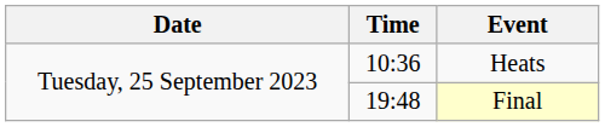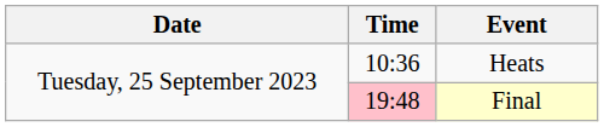Final | Time: no background -> pink background
